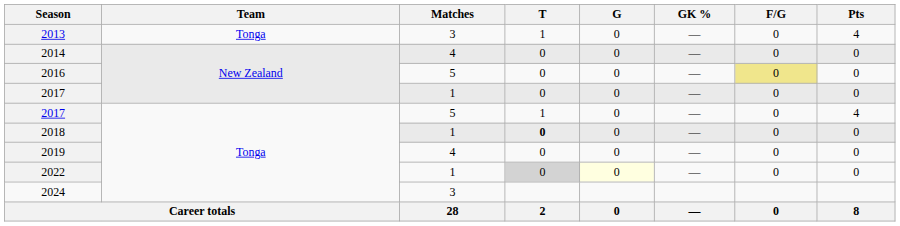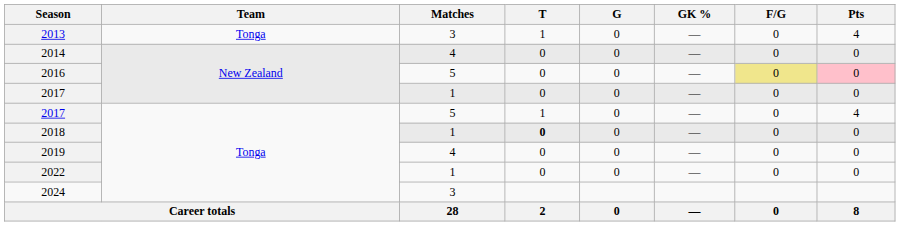2016 | Pts: no background -> pink background
2022 | T: lightgrey background -> no background
2022 | G: lightyellow background -> no background
